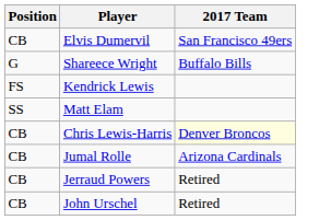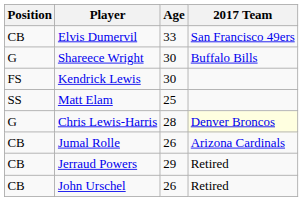+ column: Age | 33 | 30 | 30 | 25 | 28 | 26 | 29 | 26
Chris Lewis-Harris | Position: CB -> G
